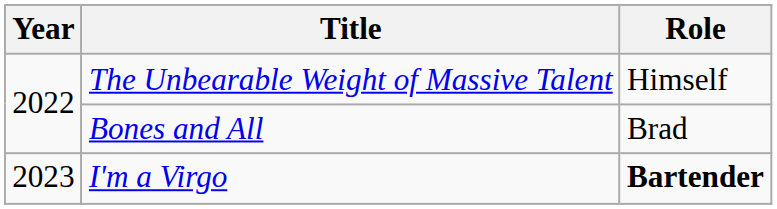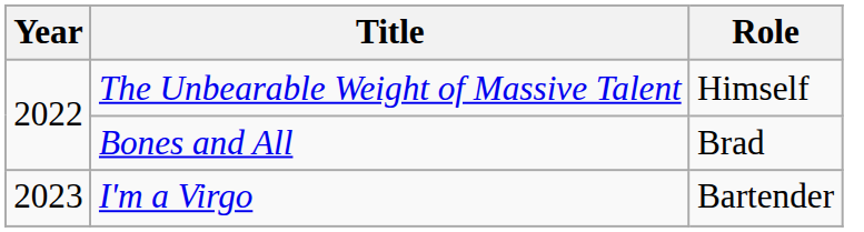I'm a Virgo | Role: bold -> normal
